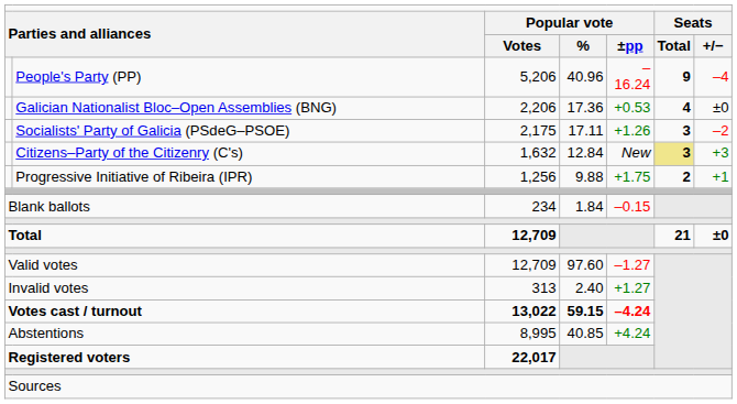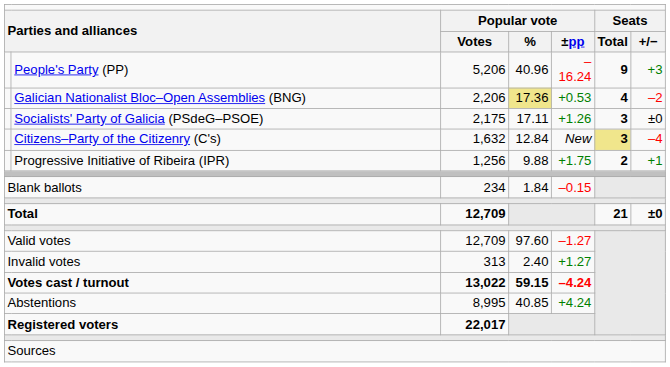People's Party (PP) | column 7: –4 -> +3
Galician Nationalist Bloc–Open Assemblies (BNG) | column 4: no background -> khaki background
Galician Nationalist Bloc–Open Assemblies (BNG) | column 7: ±0 -> –2
Socialists' Party of Galicia (PSdeG–PSOE) | column 7: –2 -> ±0
Citizens–Party of the Citizenry (C's) | column 7: +3 -> –4
